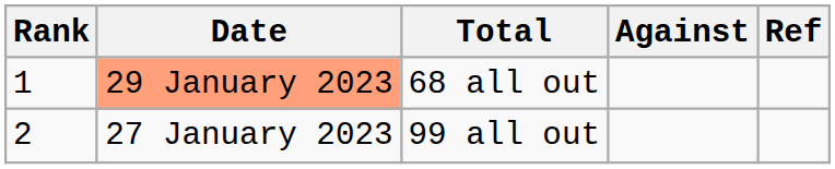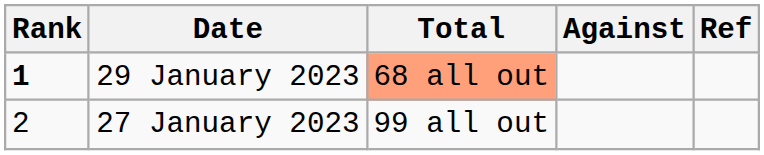row 2 | Rank: normal -> bold
row 2 | Date: lightsalmon background -> no background
row 2 | Total: no background -> lightsalmon background
